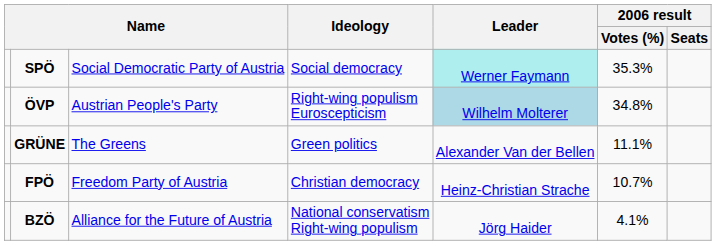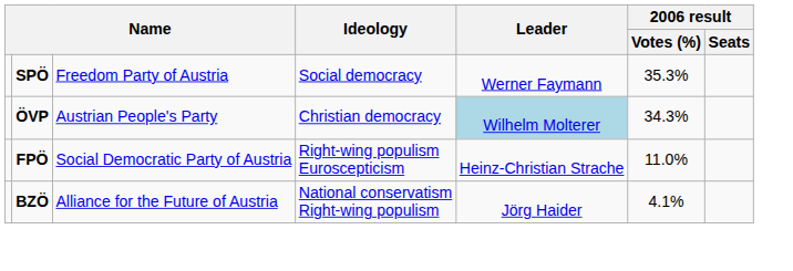SPÖ | column 3: Social Democratic Party of Austria -> Freedom Party of Austria
SPÖ | Leader: paleturquoise background -> no background
ÖVP | Ideology: Right-wing populism Euroscepticism -> Christian democracy
ÖVP | 2006 result / Votes (%): 34.8% -> 34.3%
- row: GRÜNE | The Greens | Green politics | Alexander Van der Bellen | 11.1%
FPÖ | column 3: Freedom Party of Austria -> Social Democratic Party of Austria
FPÖ | Ideology: Christian democracy -> Right-wing populism Euroscepticism
FPÖ | 2006 result / Votes (%): 10.7% -> 11.0%
